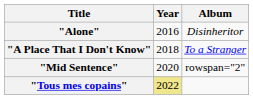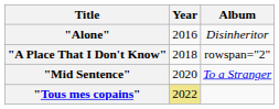"A Place That I Don't Know" | Album: To a Stranger -> rowspan="2"
"Mid Sentence" | Album: rowspan="2" -> To a Stranger
